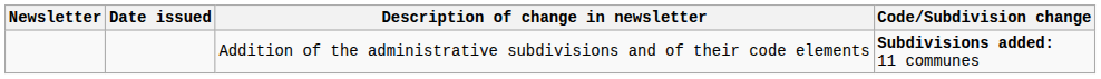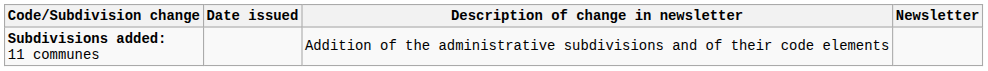columns swapped: Newsletter <-> Code/Subdivision change
